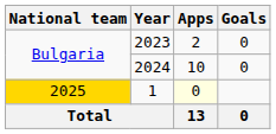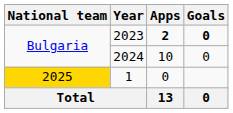2023 | Apps: normal -> bold
2023 | Goals: normal -> bold
1 | Apps: lightyellow background -> no background
